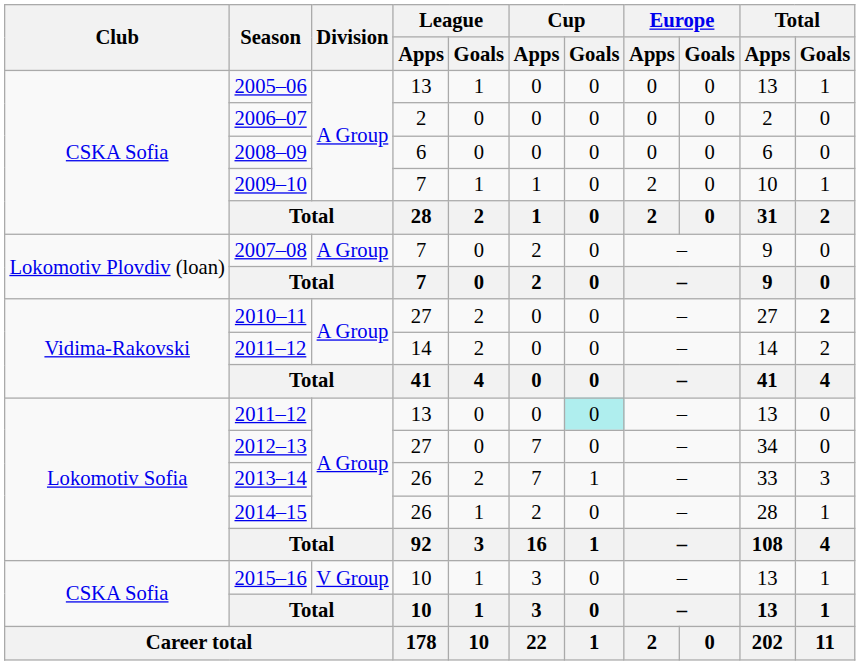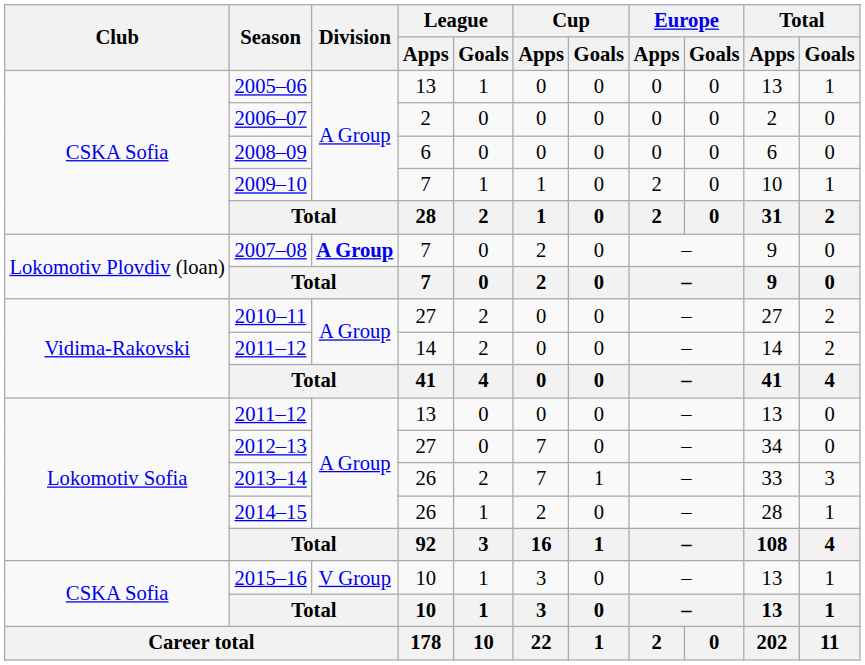2007–08 | Division: normal -> bold
2010–11 | Total / Goals: bold -> normal
2011–12 / 13 | Cup / Goals: paleturquoise background -> no background
